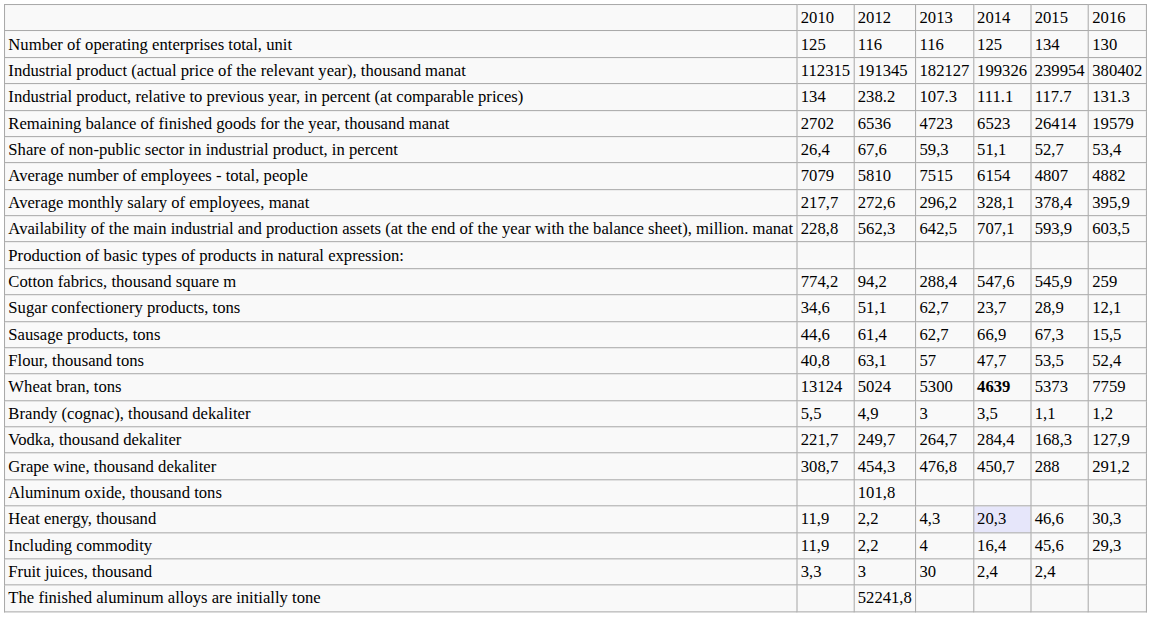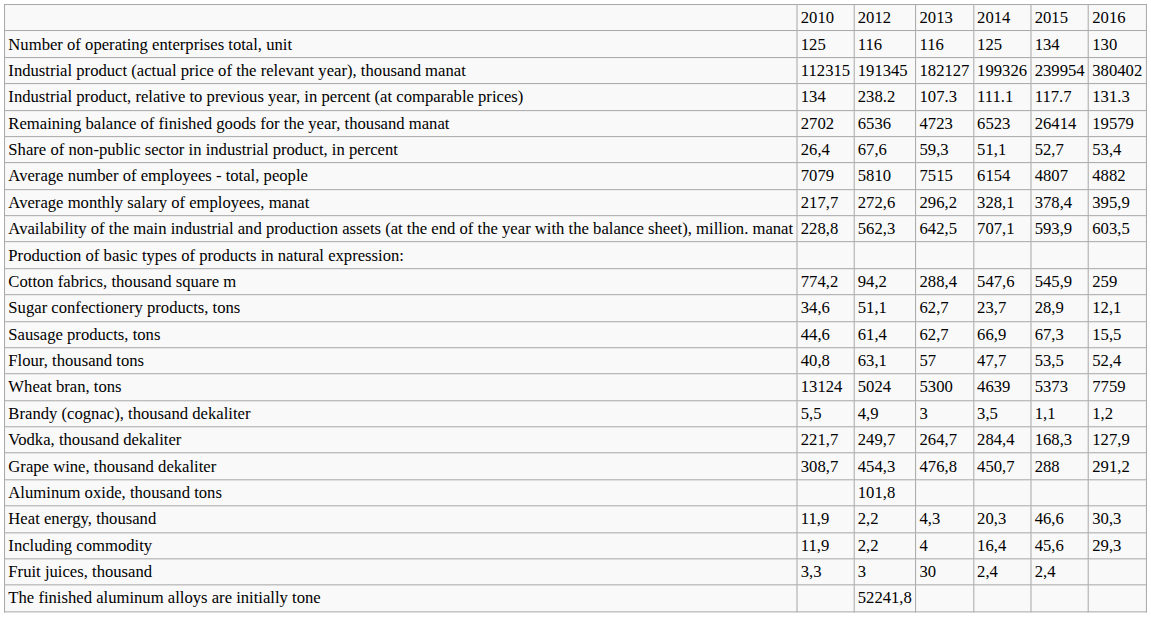Wheat bran, tons | column 5: bold -> normal
Heat energy, thousand | column 5: lavender background -> no background
